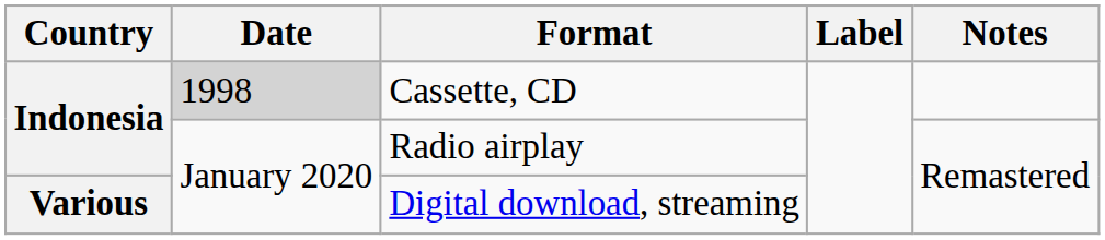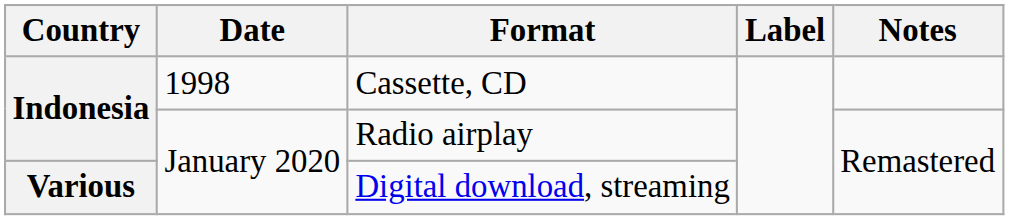Cassette, CD | Date: lightgrey background -> no background
